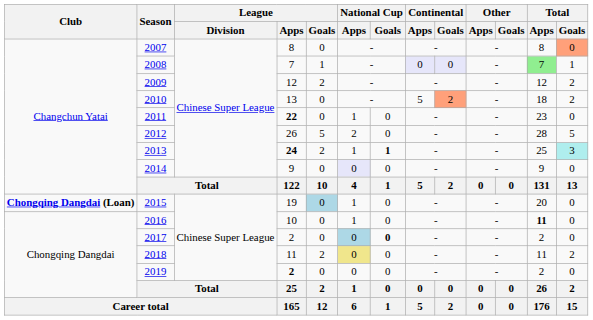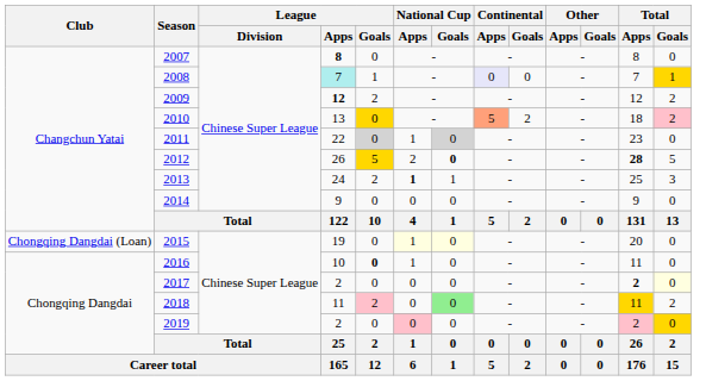2007 | League / Apps: normal -> bold
2007 | Total / Goals: lightsalmon background -> no background
2008 | League / Apps: no background -> paleturquoise background
2008 | Continental / Goals: lavender background -> no background
2008 | Total / Apps: lightgreen background -> no background
2008 | Total / Goals: no background -> gold background
2009 | League / Apps: normal -> bold
2010 | League / Goals: no background -> gold background
2010 | Continental / Apps: no background -> lightsalmon background
2010 | Continental / Goals: lightsalmon background -> no background
2010 | Total / Goals: no background -> pink background
2011 | League / Apps: bold -> normal
2011 | League / Goals: no background -> lightgrey background
2011 | National Cup / Goals: no background -> lightgrey background
2012 | League / Goals: no background -> gold background
2012 | National Cup / Goals: normal -> bold
2012 | Total / Apps: normal -> bold
2013 | League / Apps: bold -> normal
2013 | National Cup / Apps: normal -> bold
2013 | National Cup / Goals: bold -> normal
2013 | Total / Goals: paleturquoise background -> no background
2014 | National Cup / Apps: lavender background -> no background
2015 | Club: bold -> normal
2015 | League / Goals: lightblue background -> no background
2015 | National Cup / Apps: no background -> lightyellow background
2015 | National Cup / Goals: no background -> lightyellow background
2016 | League / Goals: normal -> bold
2016 | Total / Apps: bold -> normal
2017 | National Cup / Apps: lightblue background -> no background
2017 | National Cup / Goals: bold -> normal
2017 | Total / Apps: normal -> bold
2017 | Total / Goals: no background -> lightyellow background
2018 | League / Goals: no background -> pink background
2018 | National Cup / Apps: khaki background -> no background
2018 | National Cup / Goals: no background -> lightgreen background
2018 | Total / Apps: no background -> gold background
2019 | League / Apps: bold -> normal
2019 | National Cup / Apps: no background -> pink background
2019 | Total / Apps: no background -> pink background
2019 | Total / Goals: no background -> gold background
